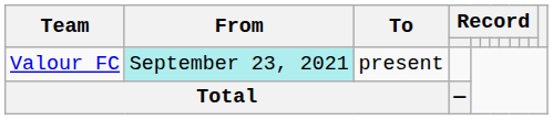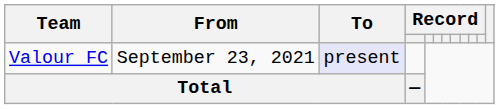Valour FC | From: paleturquoise background -> no background
Valour FC | To: no background -> lavender background
